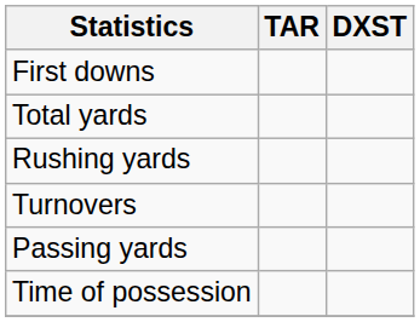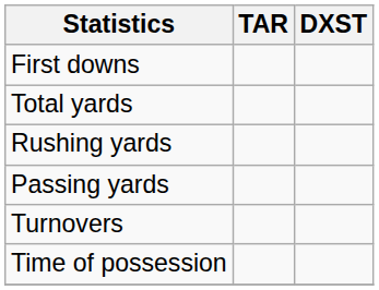rows swapped: Passing yards <-> Turnovers
